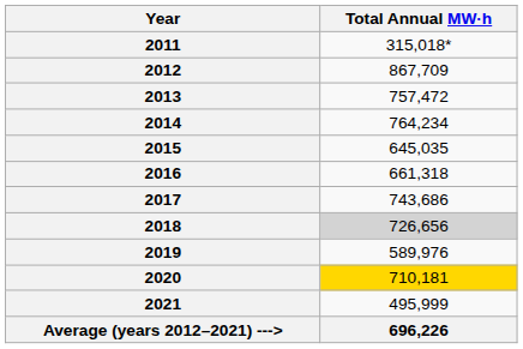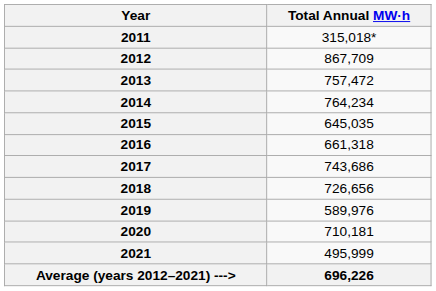2018 | Total Annual MW·h: lightgrey background -> no background
2020 | Total Annual MW·h: gold background -> no background
